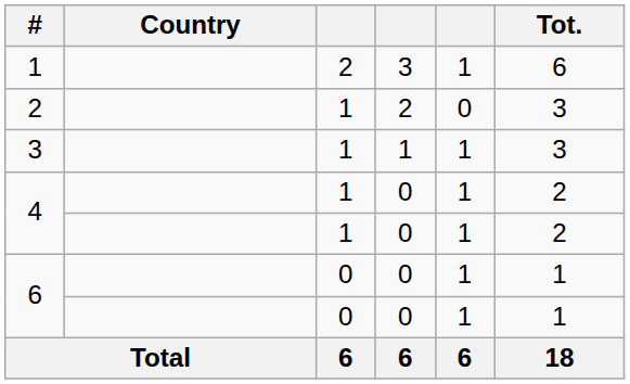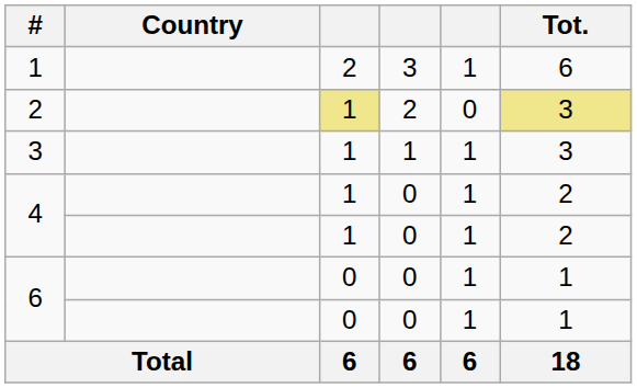row 3 | column 3: no background -> khaki background
row 3 | Tot.: no background -> khaki background
